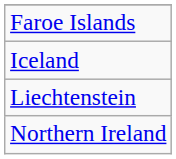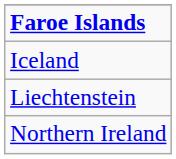row 1 | column 1: normal -> bold
